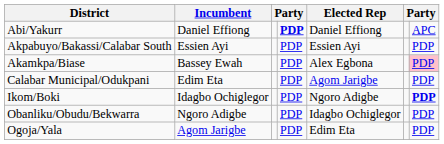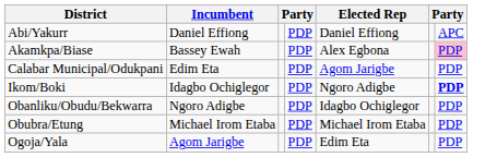Abi/Yakurr | column 4: bold -> normal
- row: Akpabuyo/Bakassi/Calabar South | Essien Ayi | PDP | Essien Ayi | PDP
+ row: Obubra/Etung | Michael Irom Etaba | PDP | Michael Irom Etaba | PDP
